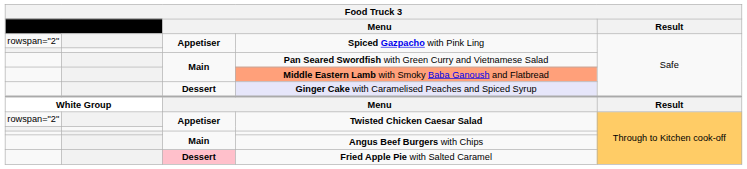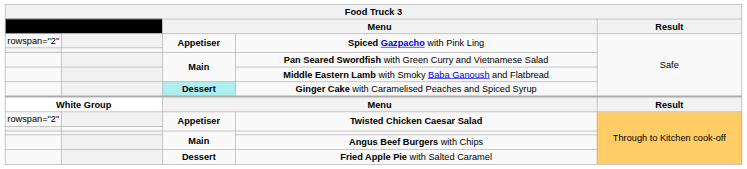Middle Eastern Lamb with Smoky Baba Ganoush and Flatbread | column 4: lightsalmon background -> no background
Ginger Cake with Caramelised Peaches and Spiced Syrup | column 3: no background -> paleturquoise background
Ginger Cake with Caramelised Peaches and Spiced Syrup | column 4: lavender background -> no background
Fried Apple Pie with Salted Caramel | column 3: pink background -> no background
